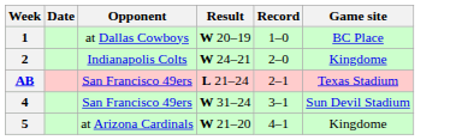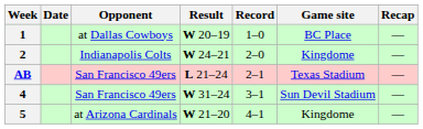+ column: Recap | — | — | — | — | —
